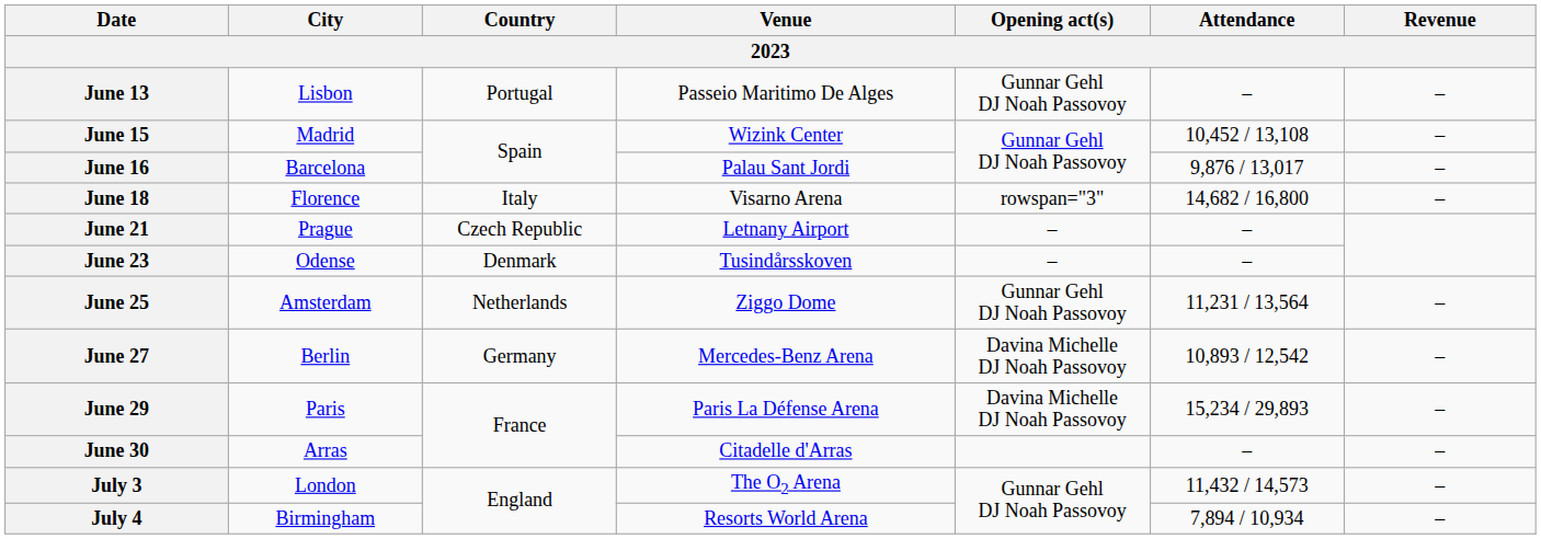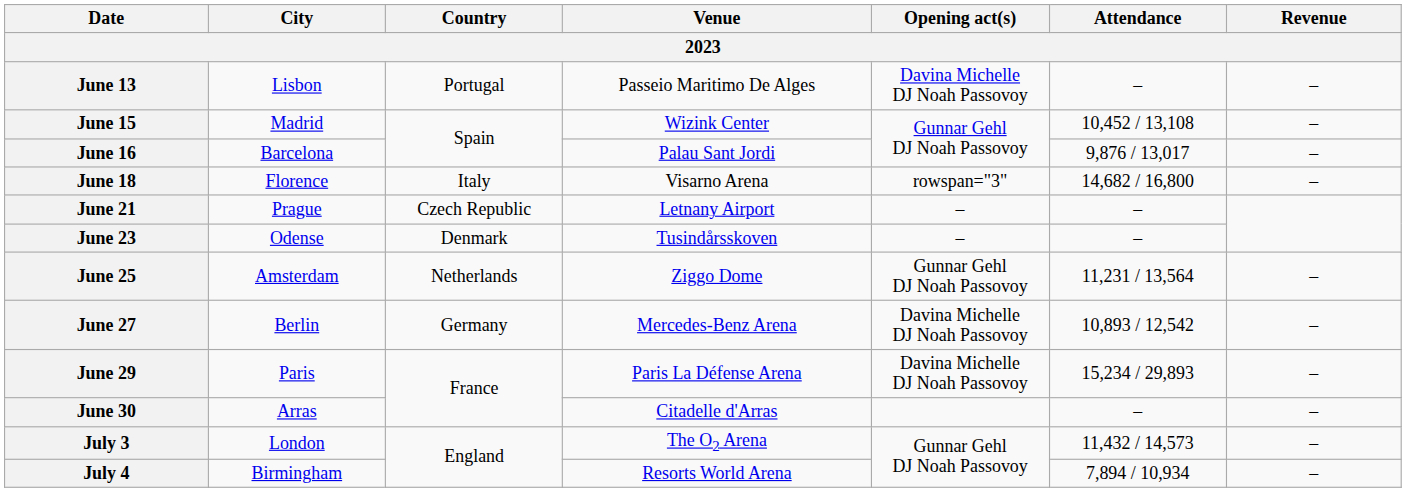June 13 | Opening act(s): Gunnar Gehl DJ Noah Passovoy -> Davina Michelle DJ Noah Passovoy
